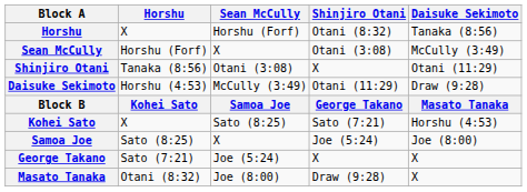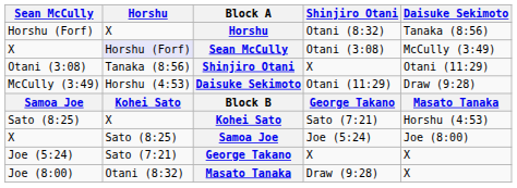columns swapped: Block A <-> Sean McCully
row 3 | Horshu: no background -> lavender background
